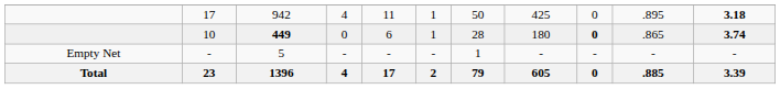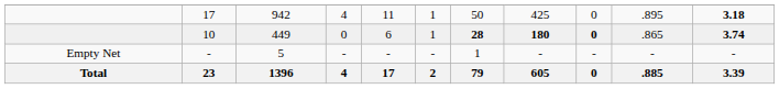10 | column 3: bold -> normal
10 | column 7: normal -> bold
10 | column 8: normal -> bold
